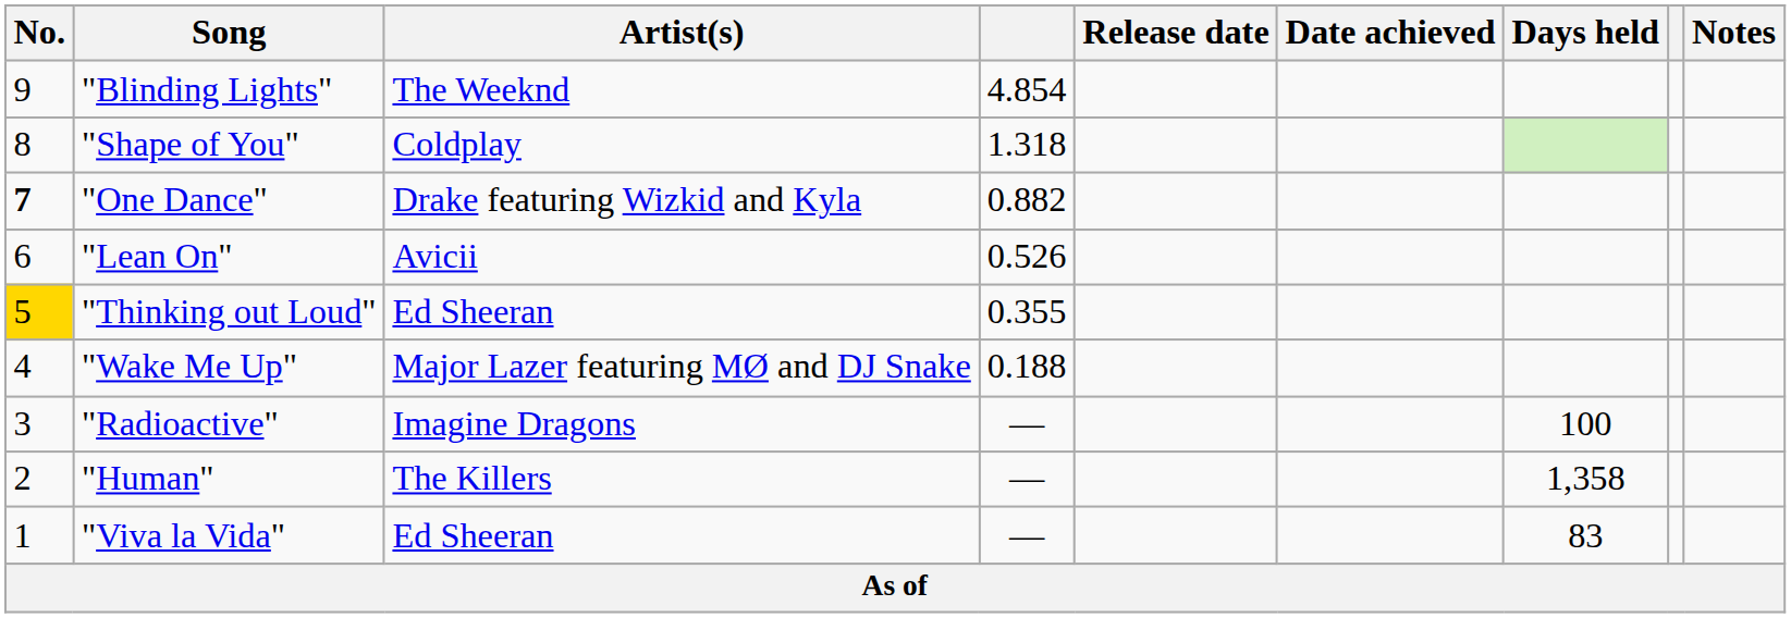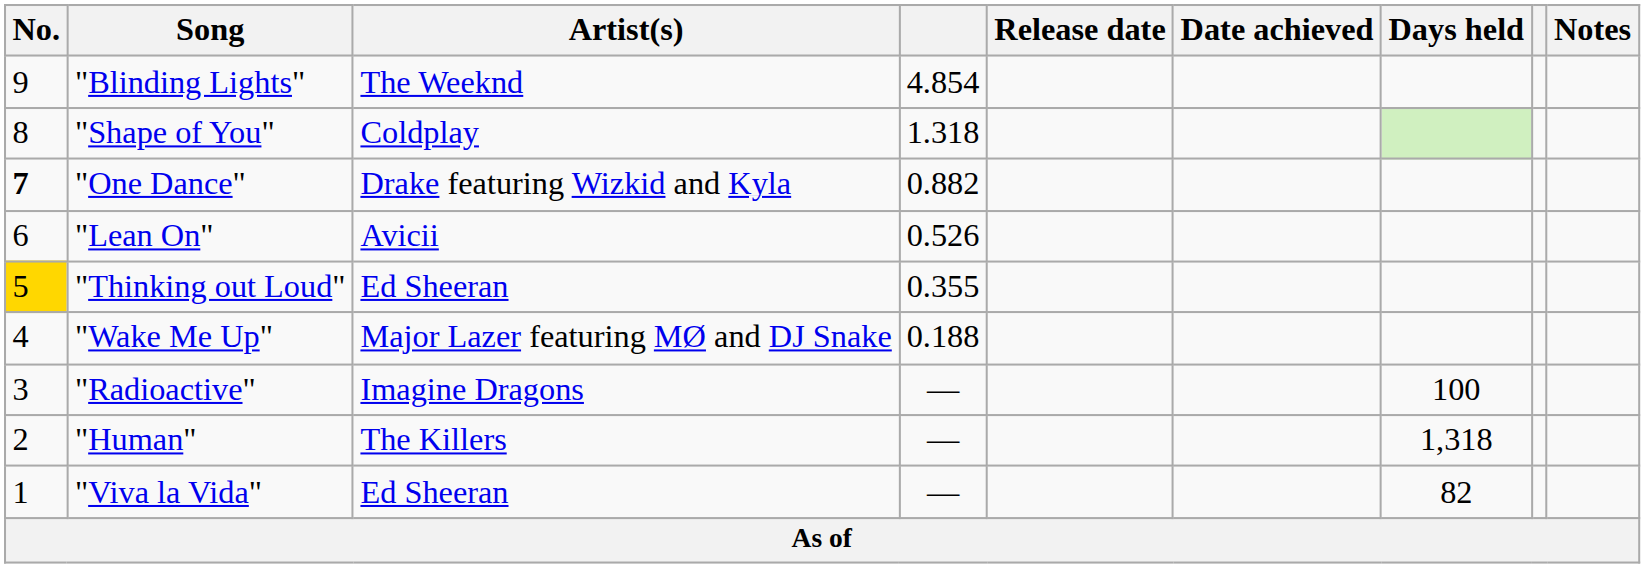"Human" | Days held: 1,358 -> 1,318
"Viva la Vida" | Days held: 83 -> 82
